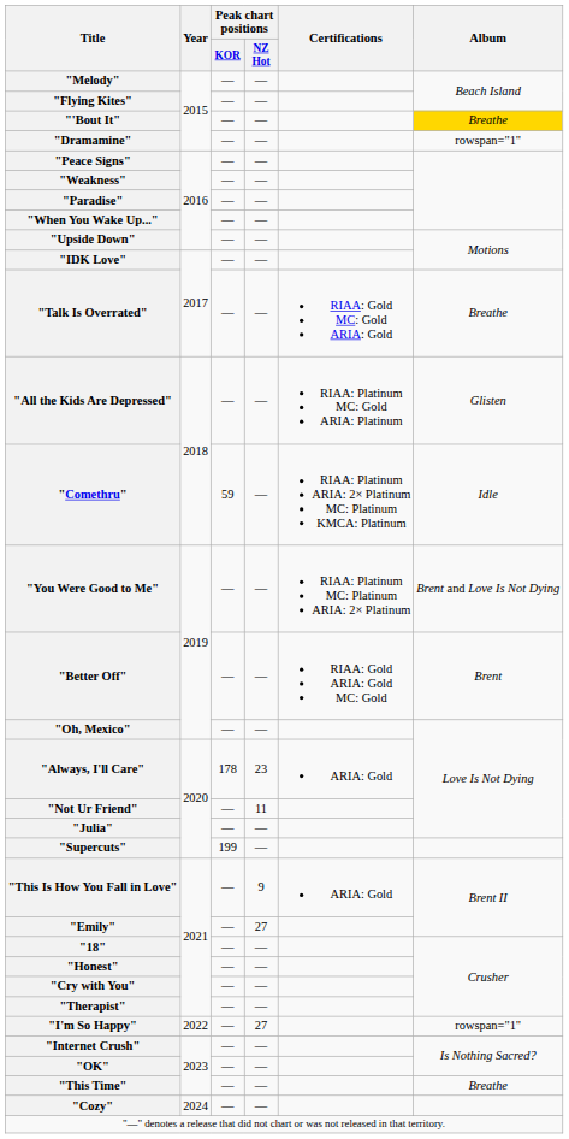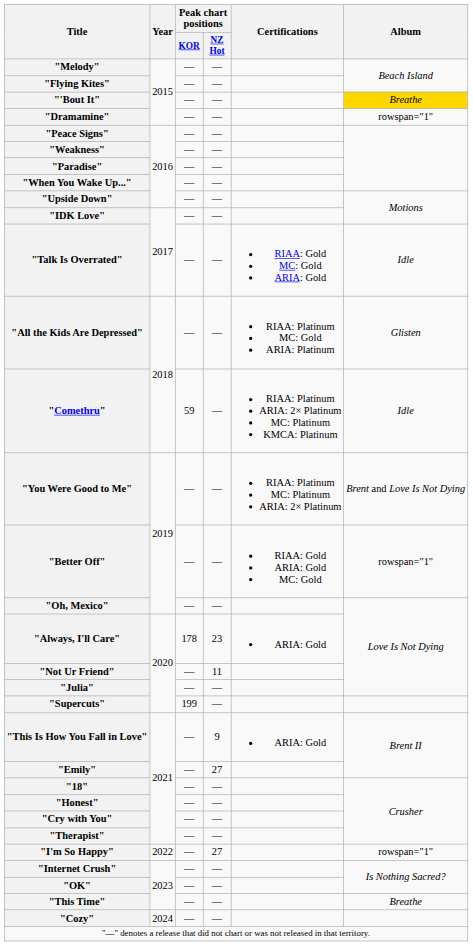"Talk Is Overrated" | Album: Breathe -> Idle
"Better Off" | Album: Brent -> rowspan="1"
